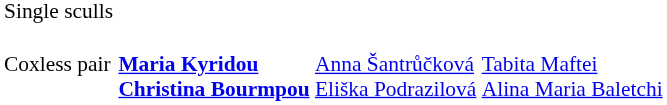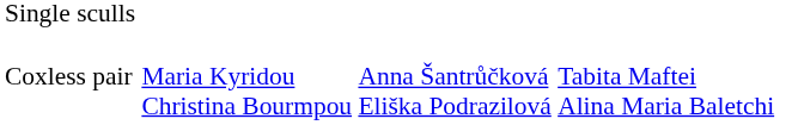Coxless pair | column 2: bold -> normal
